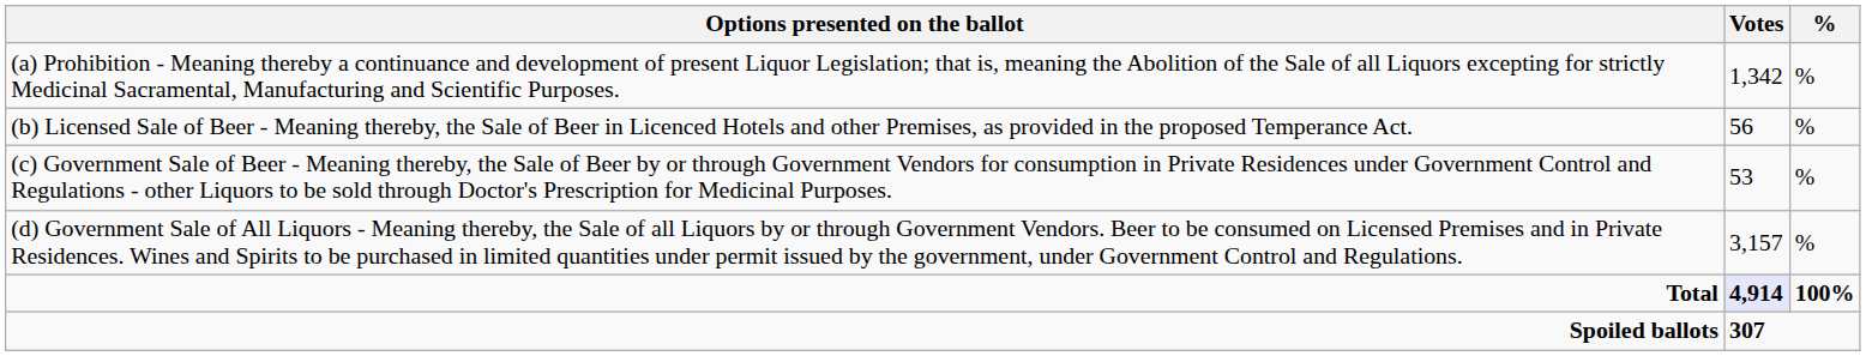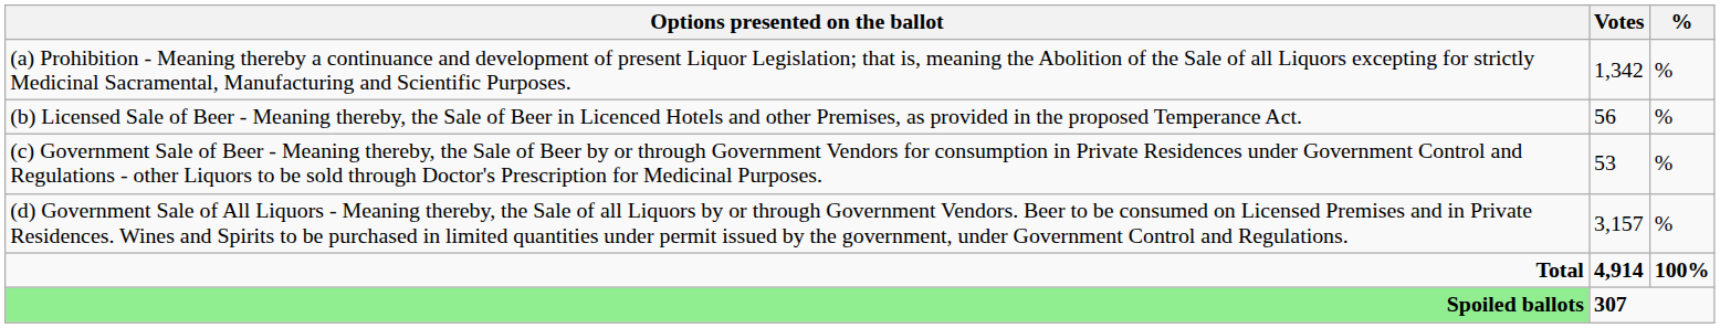Total | Votes: lavender background -> no background
Spoiled ballots | Options presented on the ballot: no background -> lightgreen background
